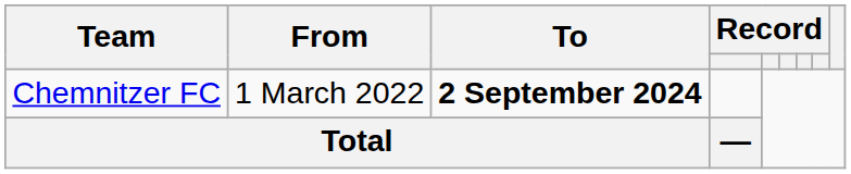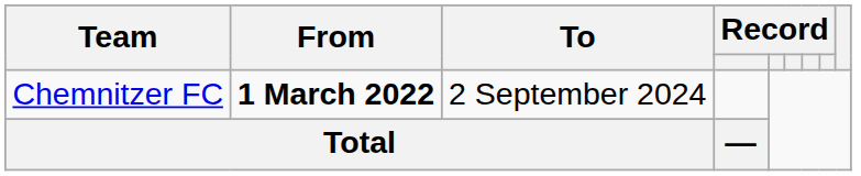Chemnitzer FC | From: normal -> bold
Chemnitzer FC | To: bold -> normal
